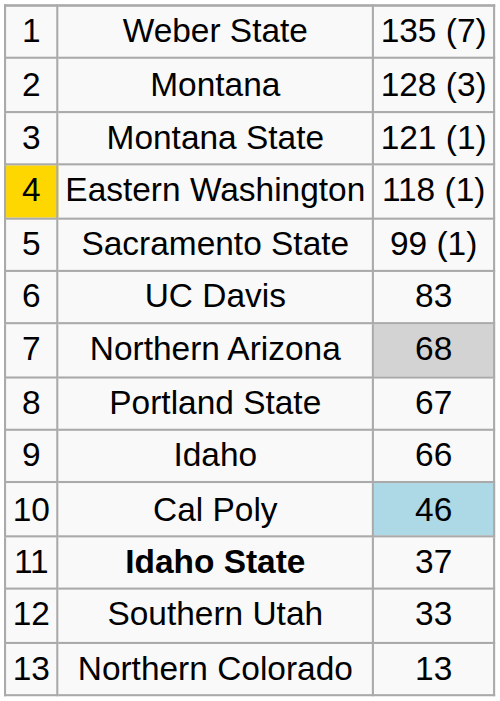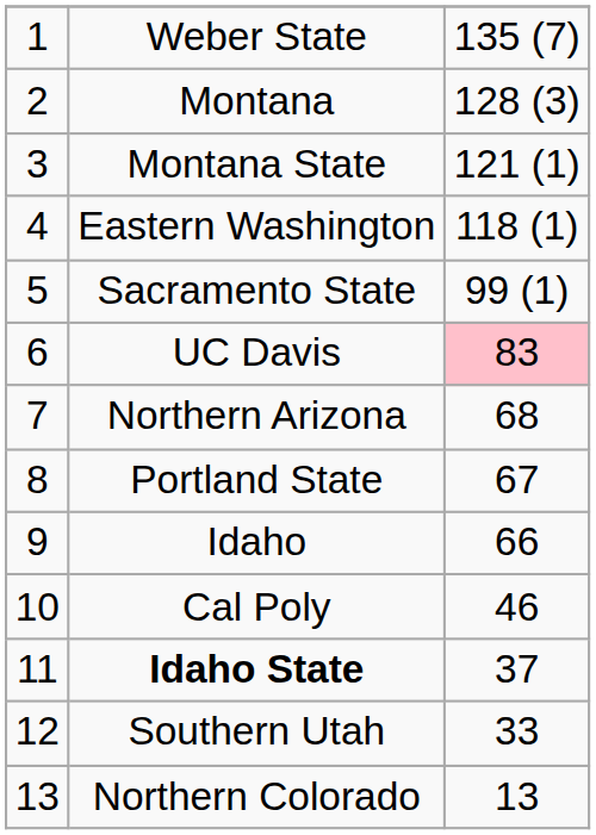Eastern Washington | column 1: gold background -> no background
UC Davis | column 3: no background -> pink background
Northern Arizona | column 3: lightgrey background -> no background
Cal Poly | column 3: lightblue background -> no background
